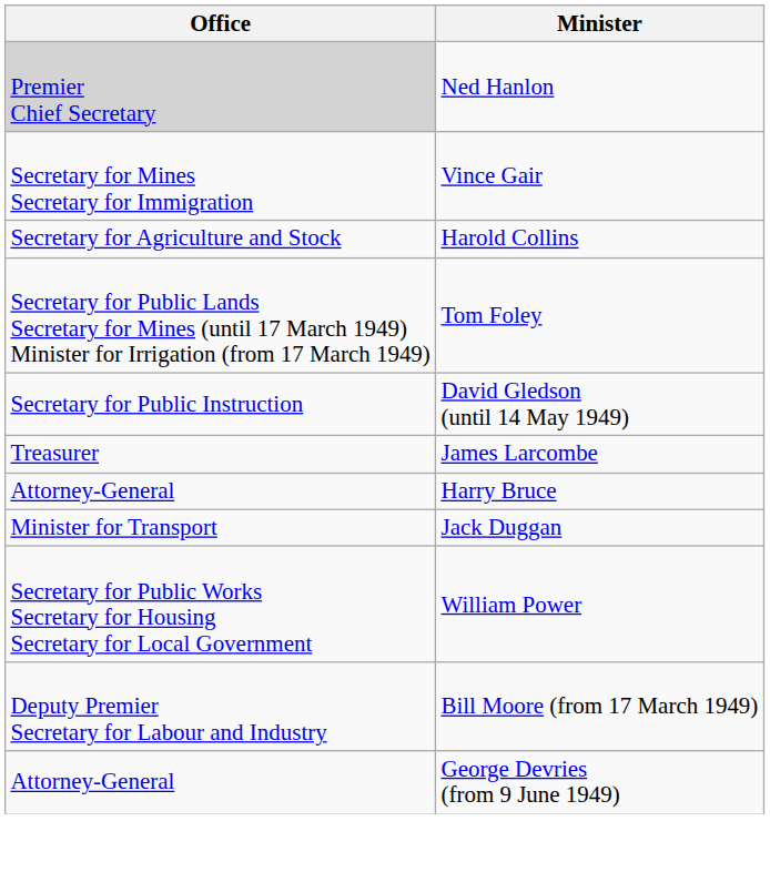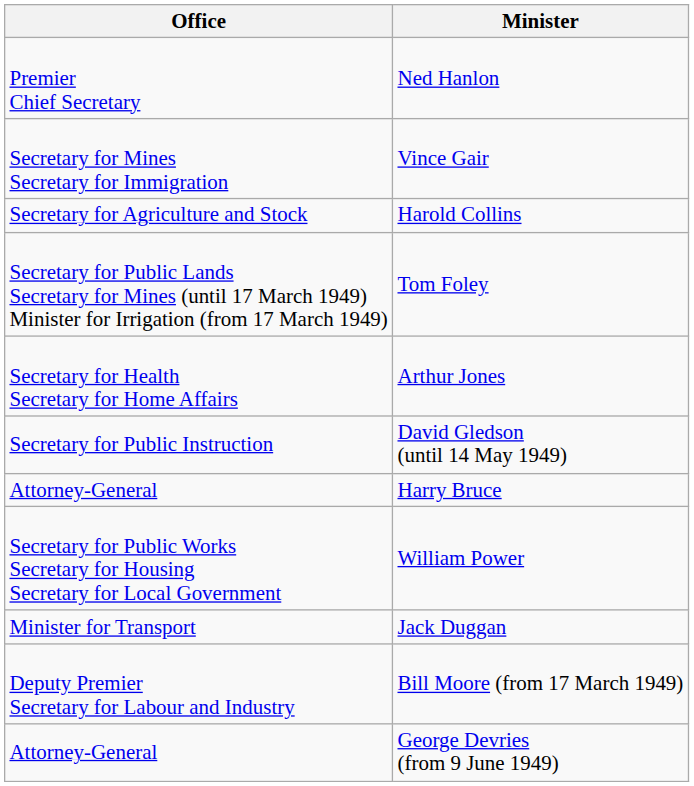Ned Hanlon | Office: lightgrey background -> no background
+ row: Secretary for Health Secretary for Home Affairs | Arthur Jones
- row: Treasurer | James Larcombe
rows swapped: Jack Duggan <-> William Power
